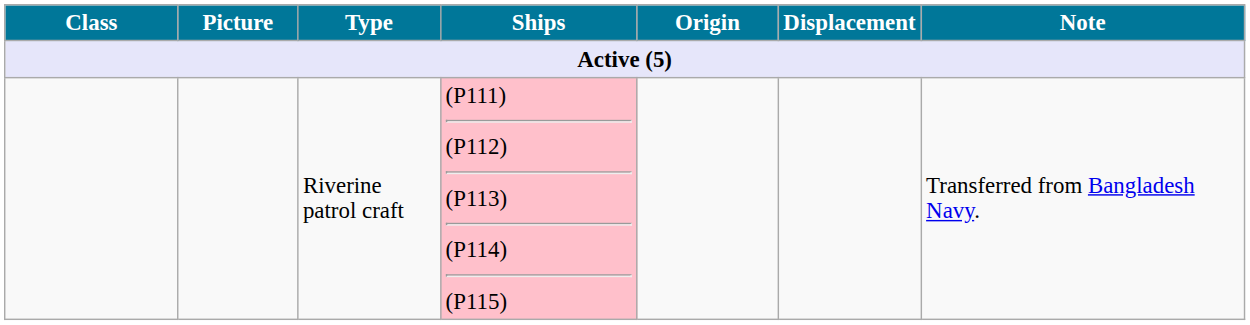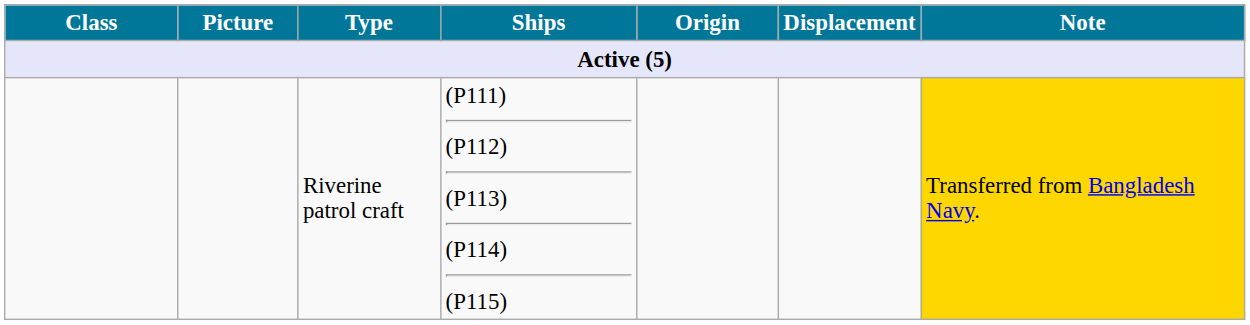Riverine patrol craft | Ships: pink background -> no background
Riverine patrol craft | Note: no background -> gold background
